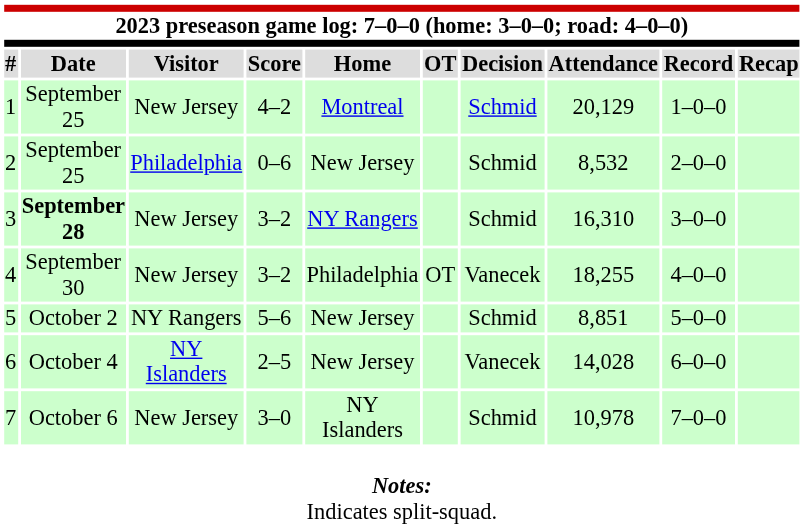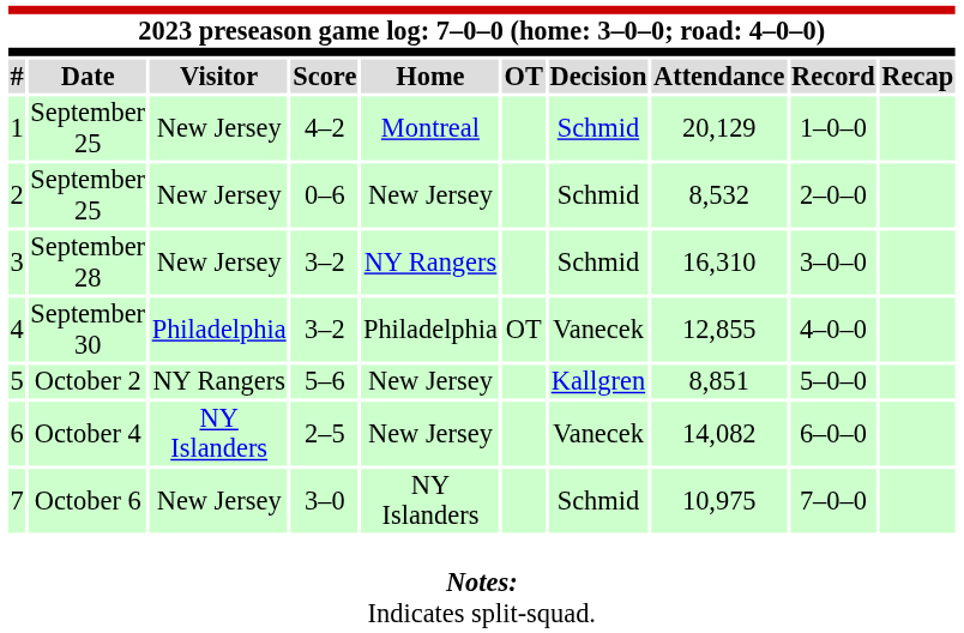2 | Visitor: Philadelphia -> New Jersey
3 | Date: bold -> normal
4 | Visitor: New Jersey -> Philadelphia
4 | Attendance: 18,255 -> 12,855
5 | Decision: Schmid -> Kallgren
6 | Attendance: 14,028 -> 14,082
7 | Attendance: 10,978 -> 10,975
